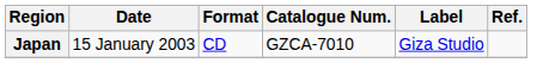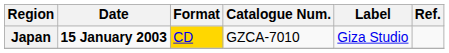Japan | Date: normal -> bold
Japan | Format: no background -> gold background
